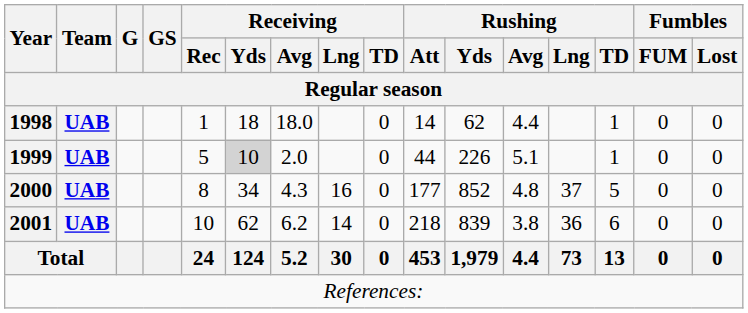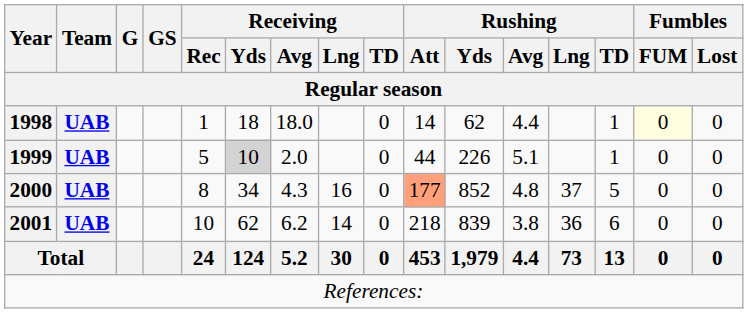1998 | Fumbles / FUM: no background -> lightyellow background
2000 | Rushing / Att: no background -> lightsalmon background
